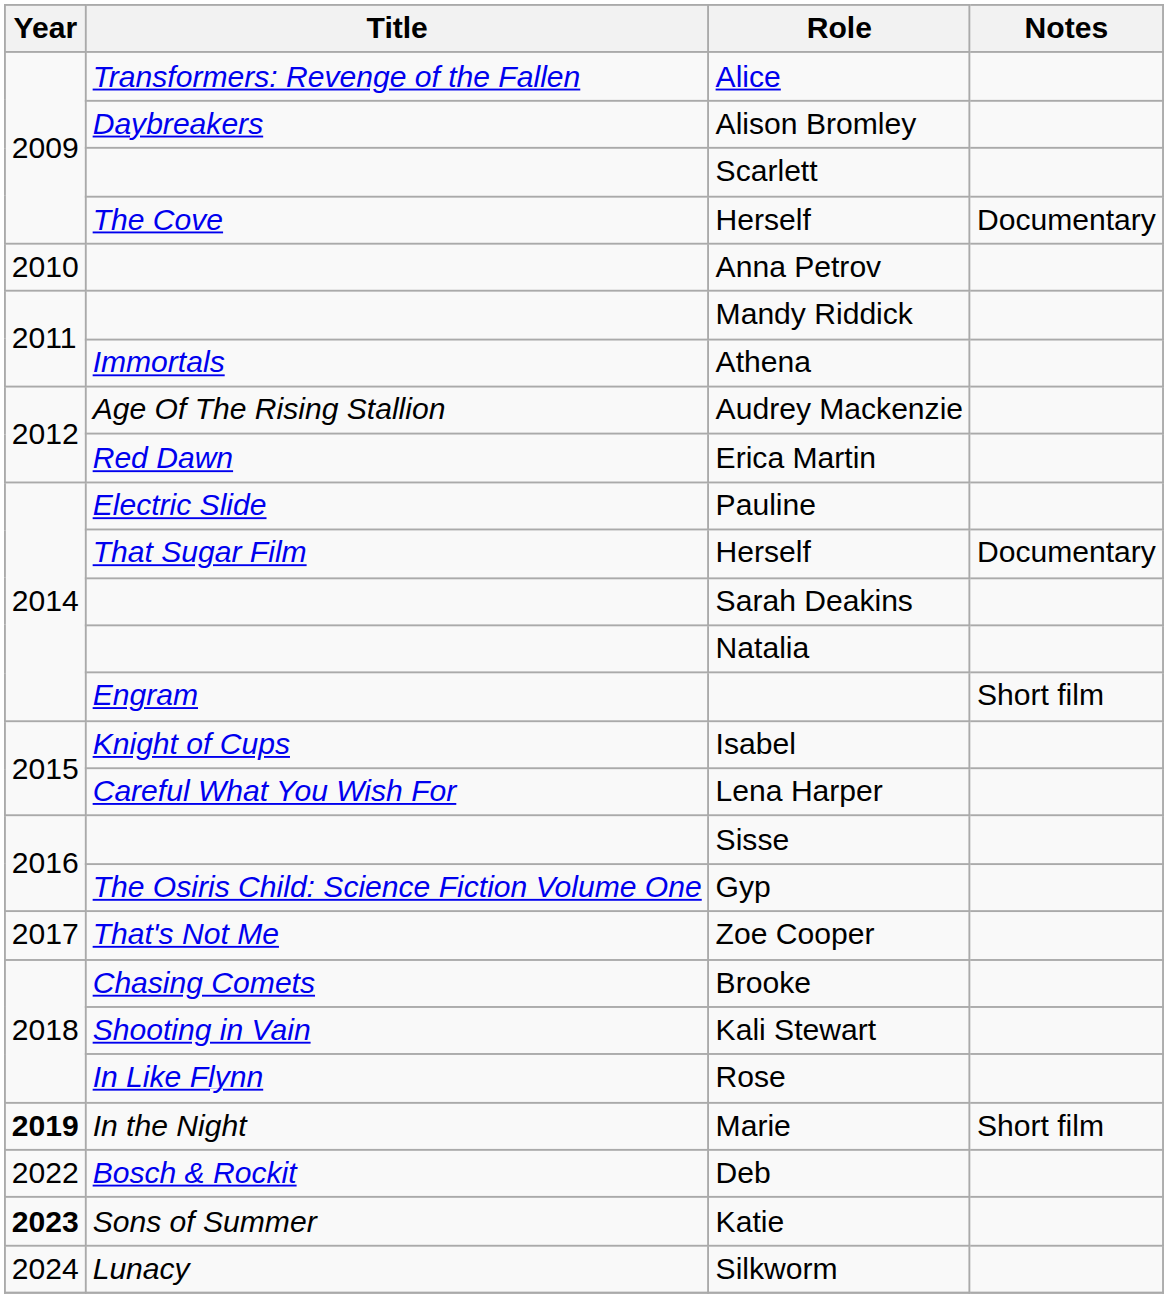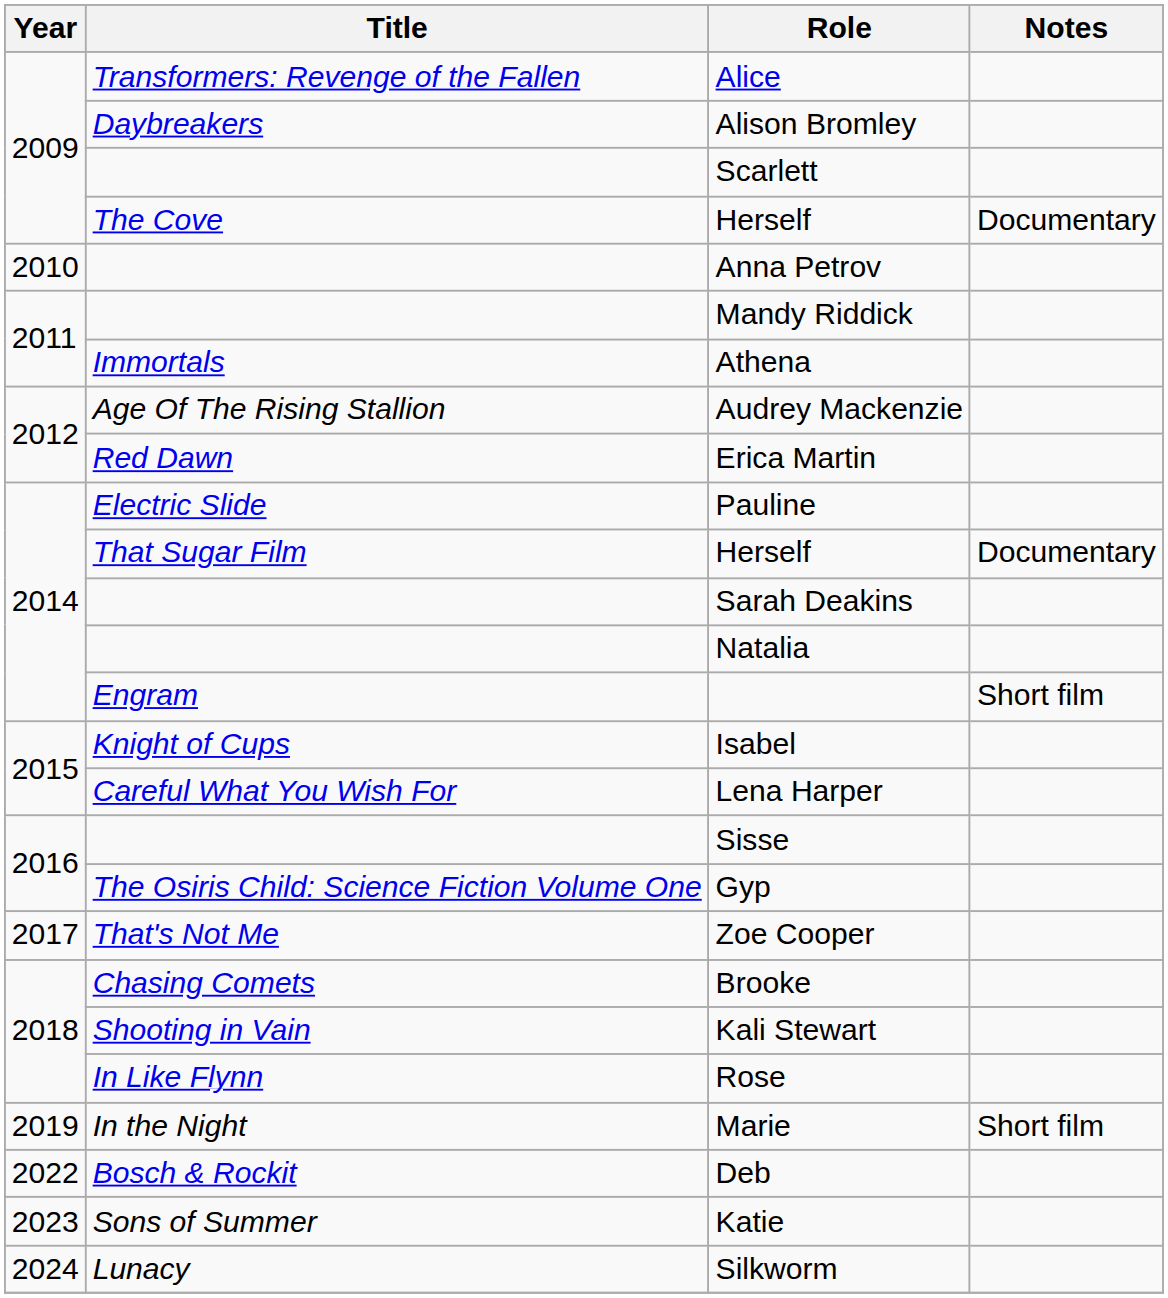Marie | Year: bold -> normal
Katie | Year: bold -> normal
